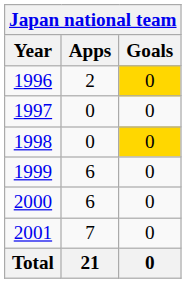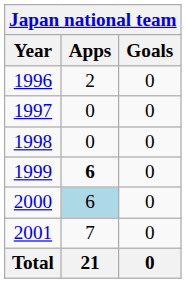1996 | Goals: gold background -> no background
1998 | Goals: gold background -> no background
1999 | Apps: normal -> bold
2000 | Apps: no background -> lightblue background
